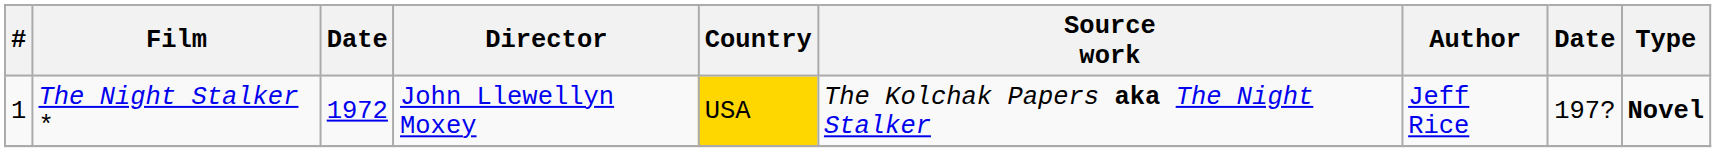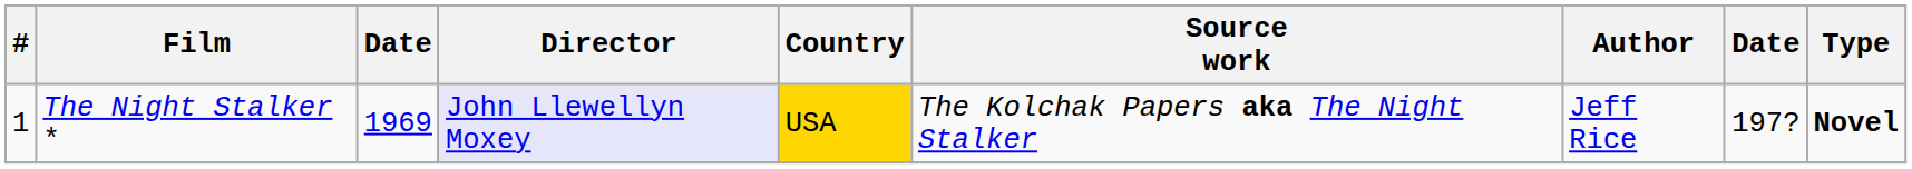The Night Stalker * | column 3: 1972 -> 1969
The Night Stalker * | Director: no background -> lavender background
